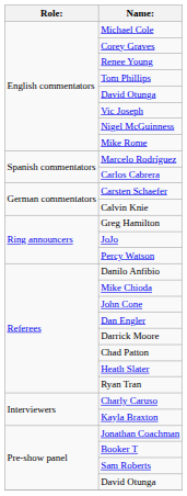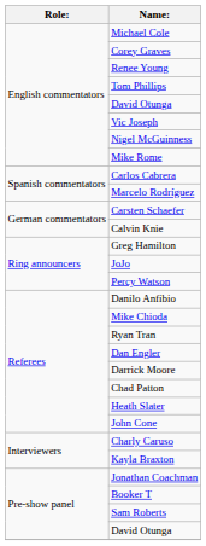row 10 | Name:: Marcelo Rodríguez -> Carlos Cabrera
row 11 | Name:: Carlos Cabrera -> Marcelo Rodríguez
row 19 | Name:: John Cone -> Ryan Tran
row 24 | Name:: Ryan Tran -> John Cone
